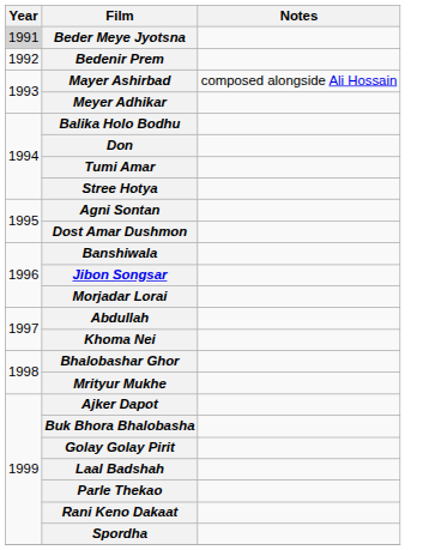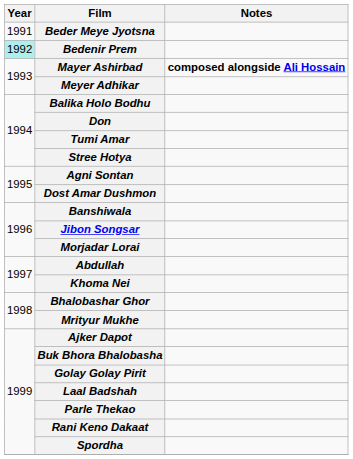Beder Meye Jyotsna | Year: lightgrey background -> no background
Bedenir Prem | Year: no background -> paleturquoise background
Mayer Ashirbad | Notes: normal -> bold
